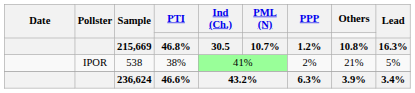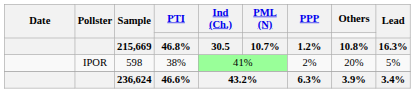IPOR | Sample / 215,669: 538 -> 598
IPOR | Others / 10.8%: 21% -> 20%
